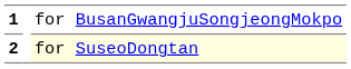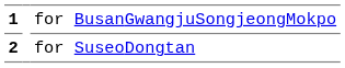2 | column 3: lightyellow background -> no background
